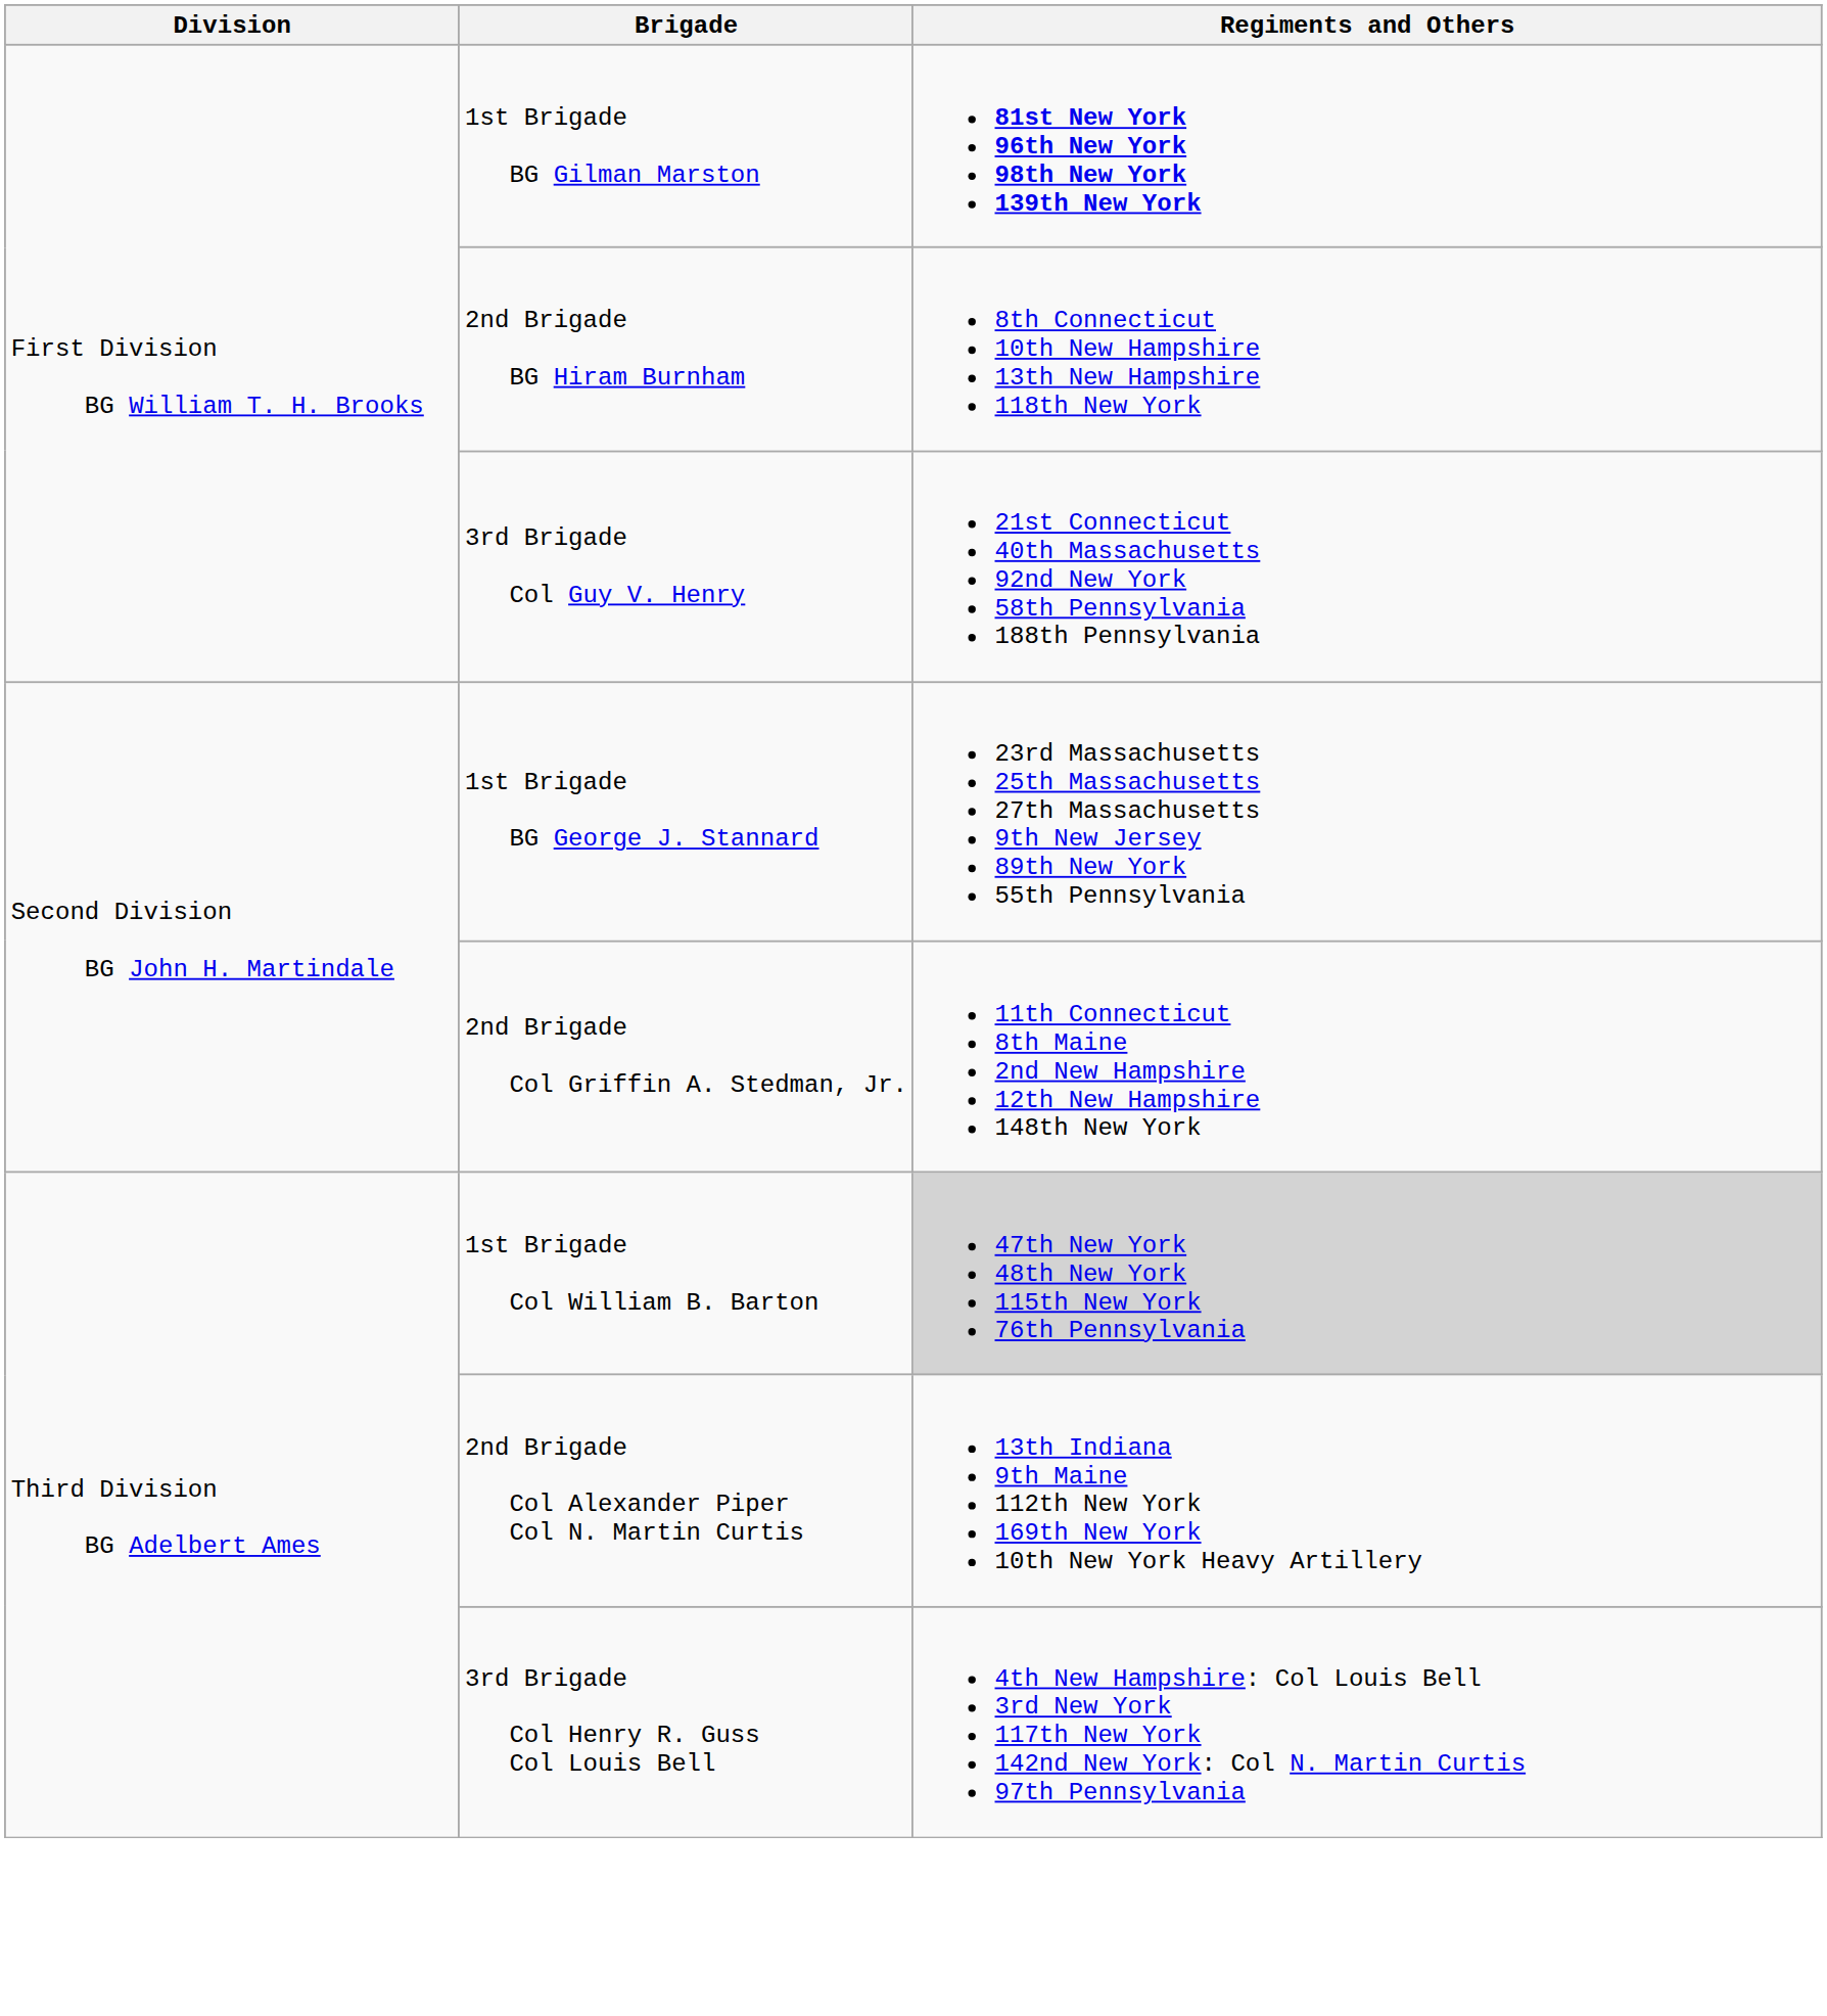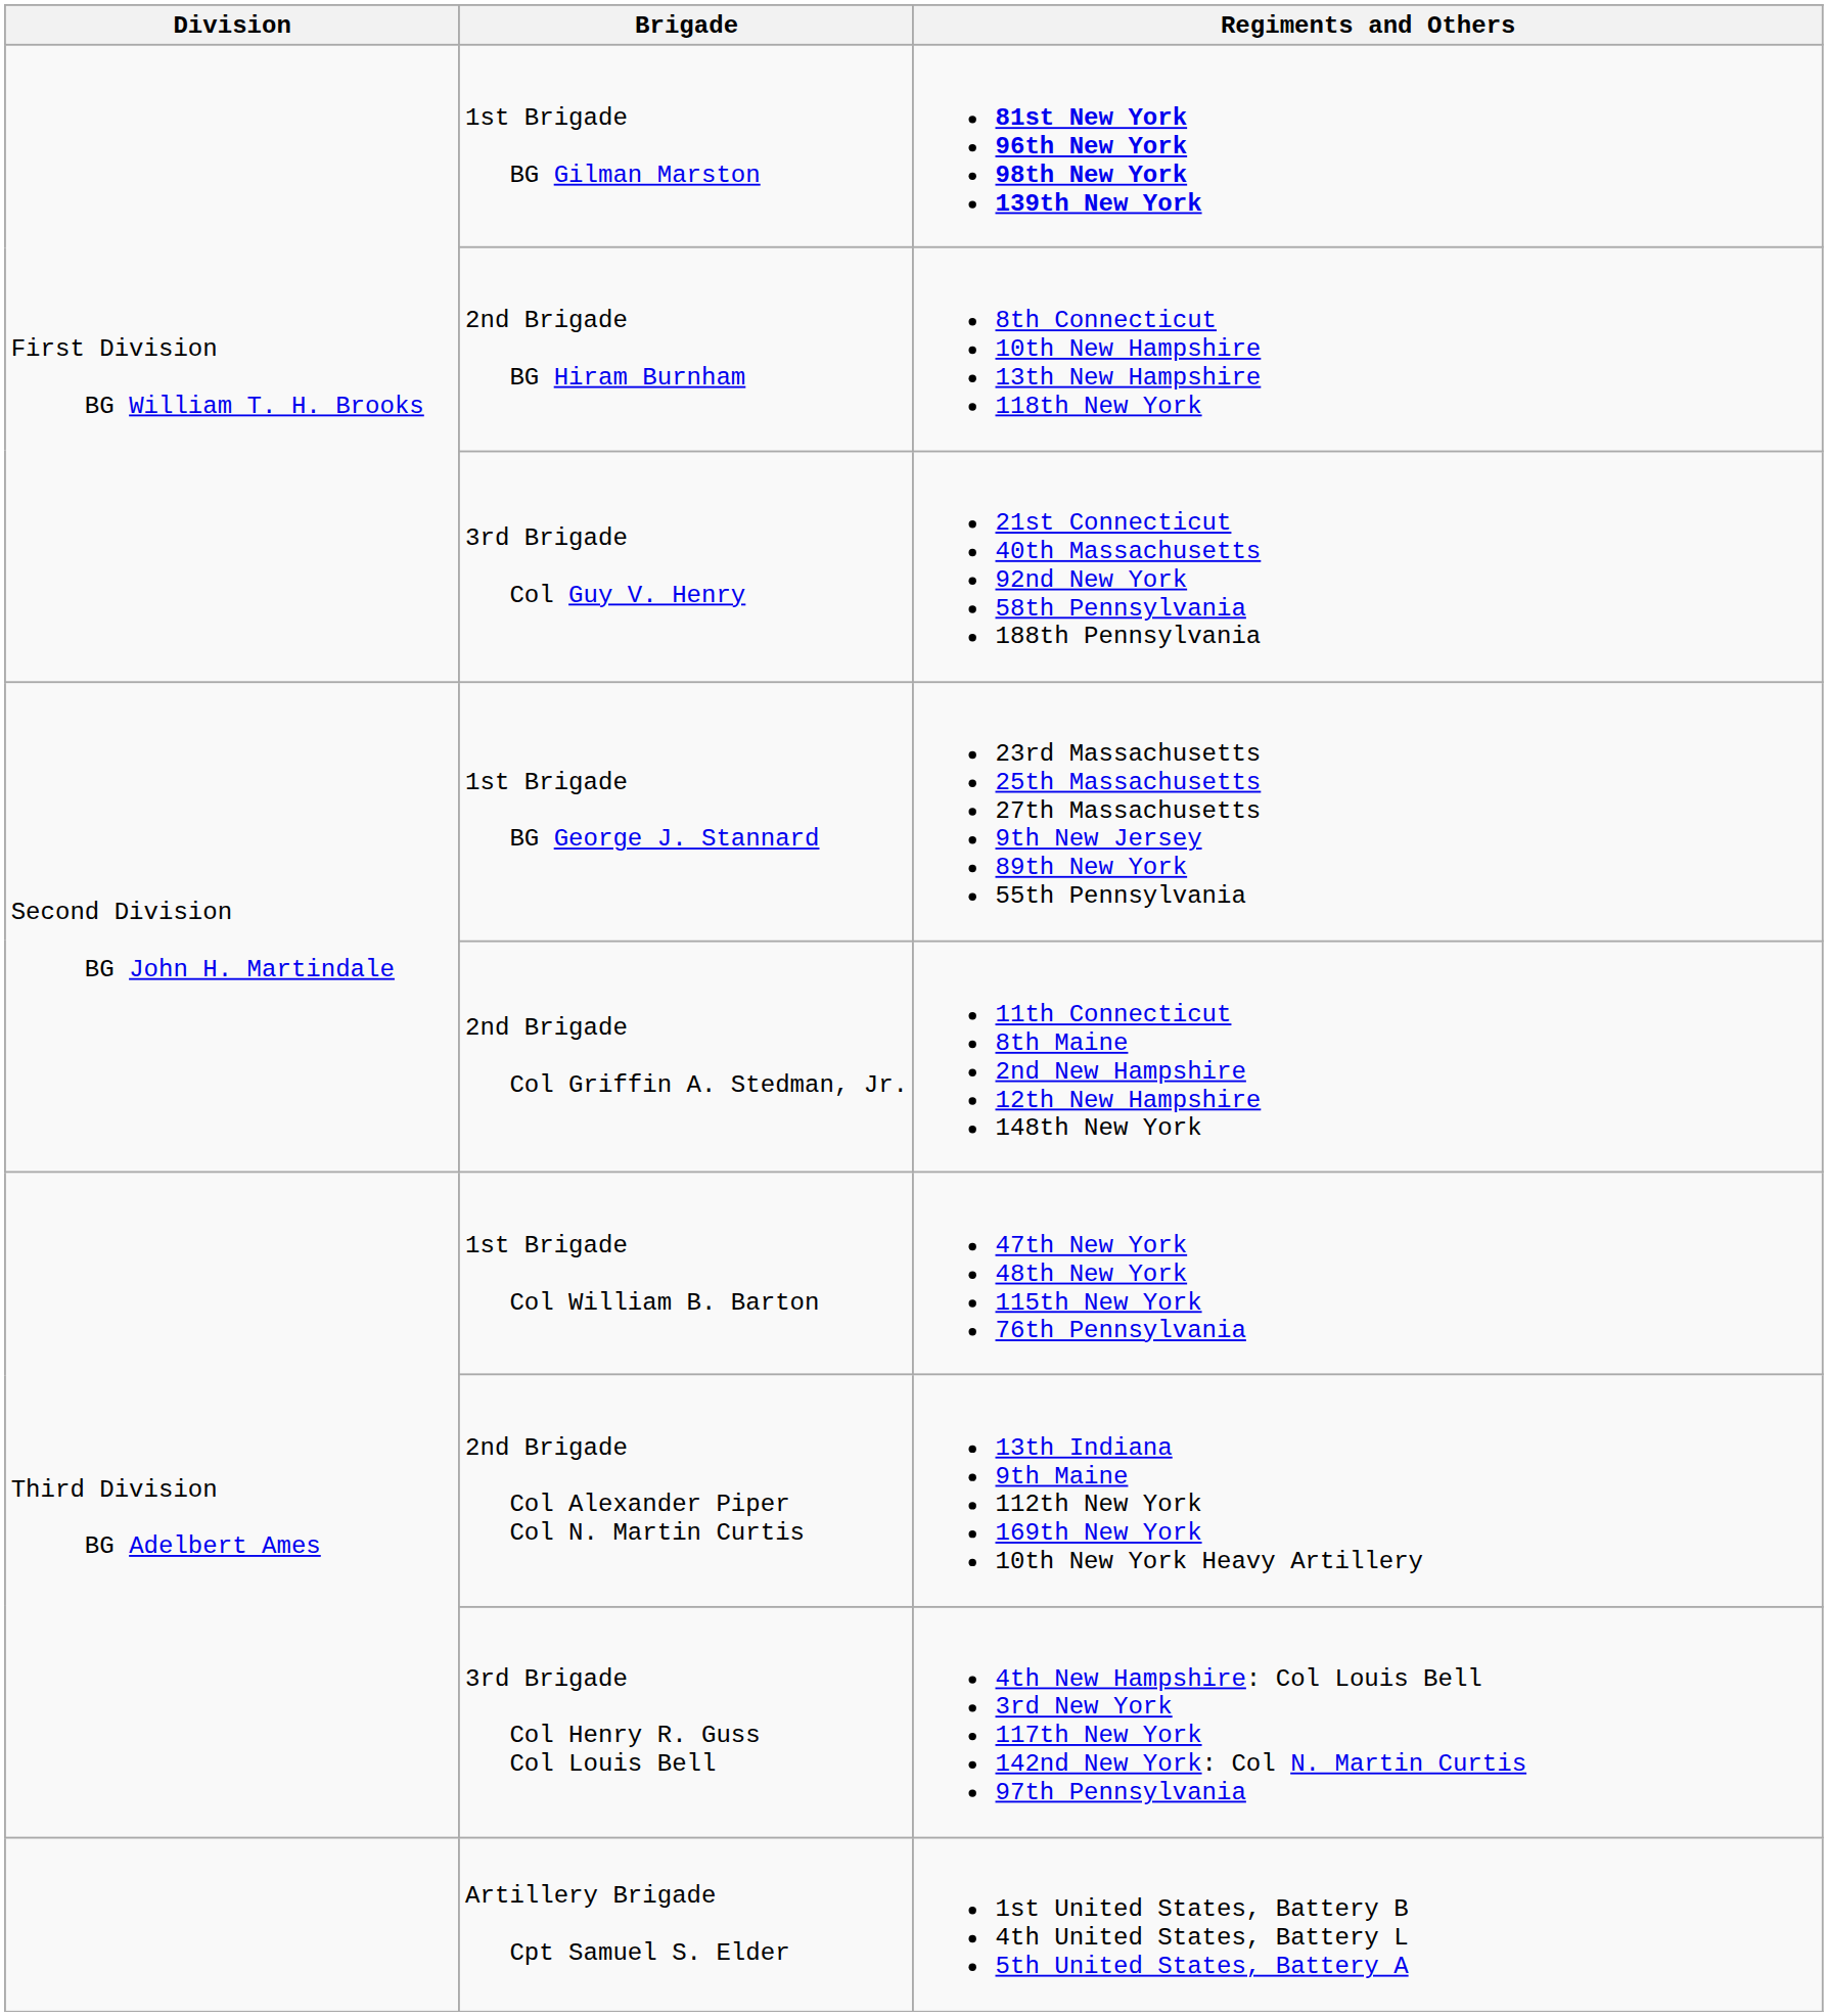1st Brigade Col William B. Barton | Regiments and Others: lightgrey background -> no background
+ row: Artillery Brigade Cpt Samuel S. Elder | 1st United States, Battery B 4th United States, Battery L 5th United States, Battery A
